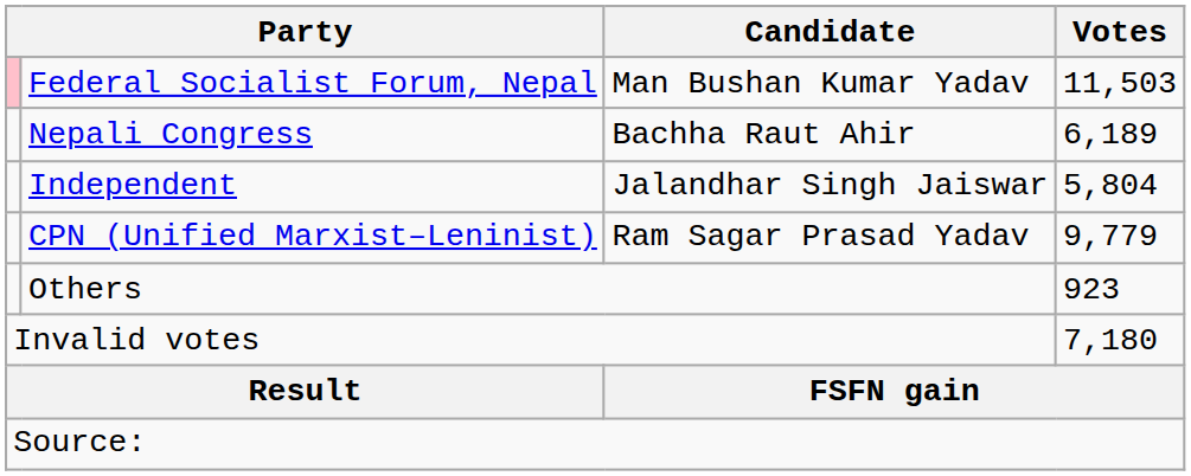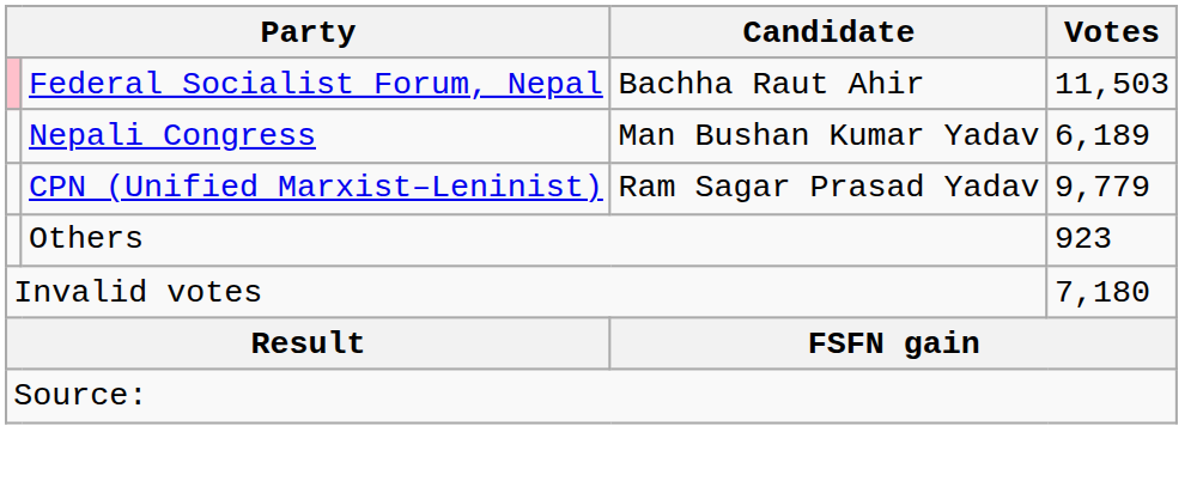Federal Socialist Forum, Nepal | Candidate: Man Bushan Kumar Yadav -> Bachha Raut Ahir
Nepali Congress | Candidate: Bachha Raut Ahir -> Man Bushan Kumar Yadav
- row: Independent | Jalandhar Singh Jaiswar | 5,804
